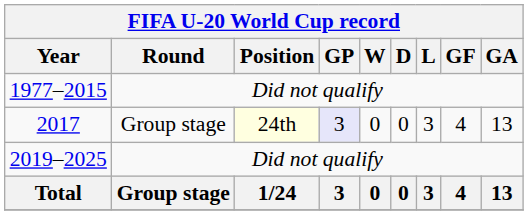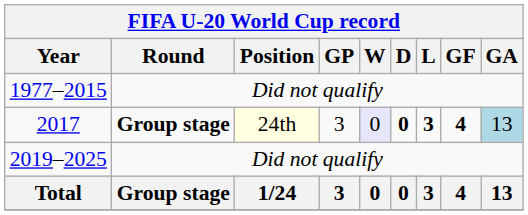2017 | FIFA U-20 World Cup record / Round: normal -> bold
2017 | FIFA U-20 World Cup record / GP: lavender background -> no background
2017 | FIFA U-20 World Cup record / W: no background -> lavender background
2017 | FIFA U-20 World Cup record / D: normal -> bold
2017 | FIFA U-20 World Cup record / L: normal -> bold
2017 | FIFA U-20 World Cup record / GF: normal -> bold
2017 | FIFA U-20 World Cup record / GA: no background -> lightblue background
